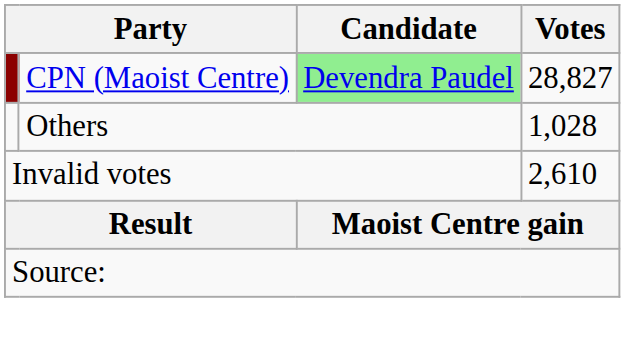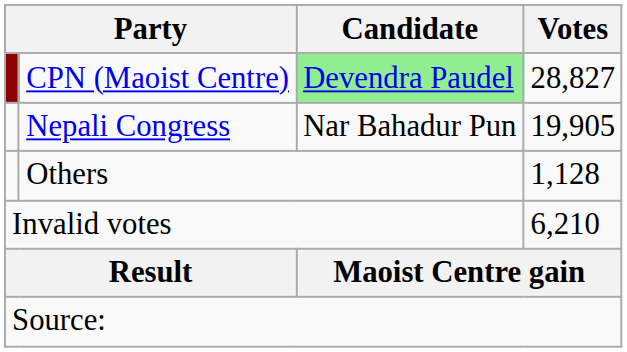+ row: Nepali Congress | Nar Bahadur Pun | 19,905
Others | Votes: 1,028 -> 1,128
Invalid votes | Votes: 2,610 -> 6,210
